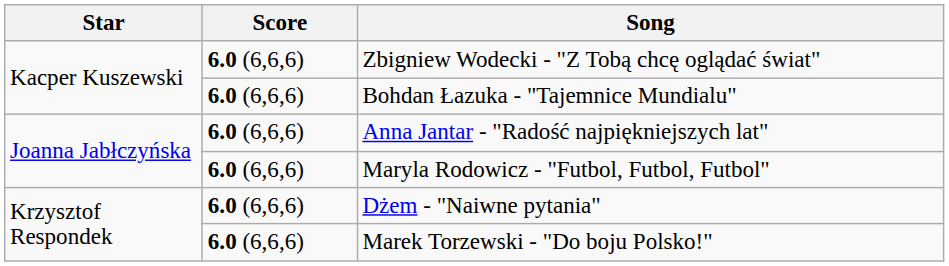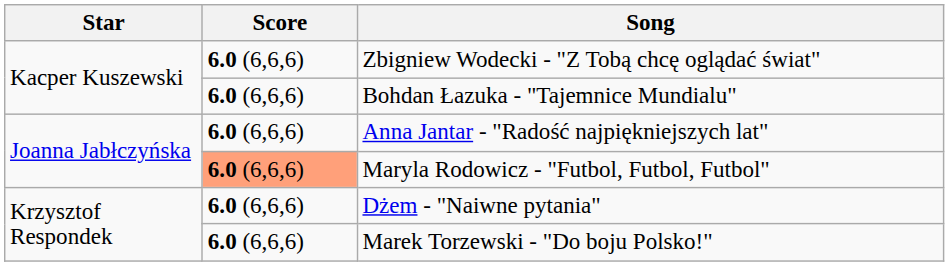Maryla Rodowicz - "Futbol, Futbol, Futbol" | Score: no background -> lightsalmon background
